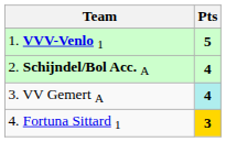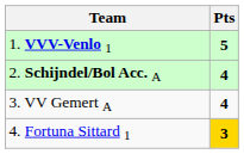3. VV Gemert A | Pts: paleturquoise background -> no background
